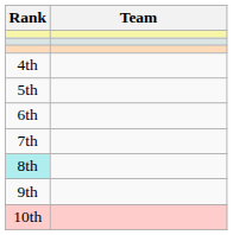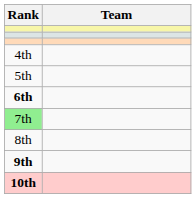row 7 | Rank: normal -> bold
row 8 | Rank: no background -> lightgreen background
row 9 | Rank: paleturquoise background -> no background
row 10 | Rank: normal -> bold
row 11 | Rank: normal -> bold
